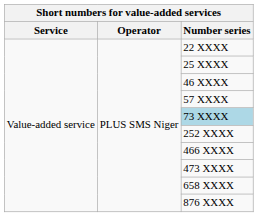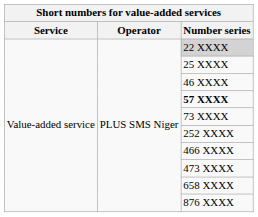22 XXXX | Number series: no background -> lightgrey background
57 XXXX | Number series: normal -> bold
73 XXXX | Number series: lightblue background -> no background
